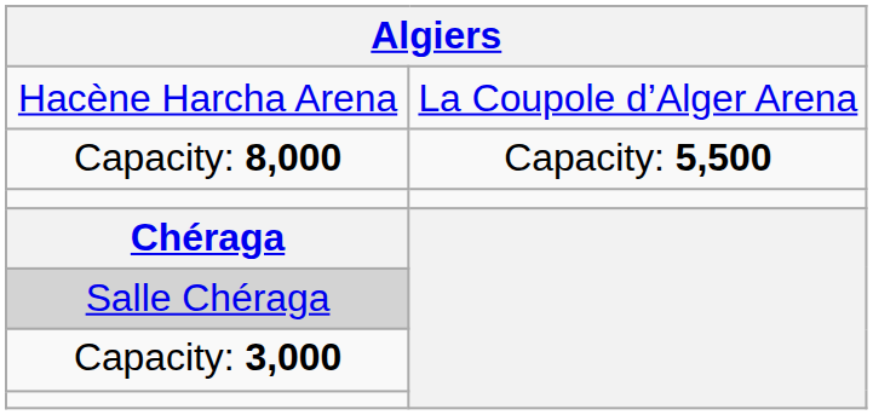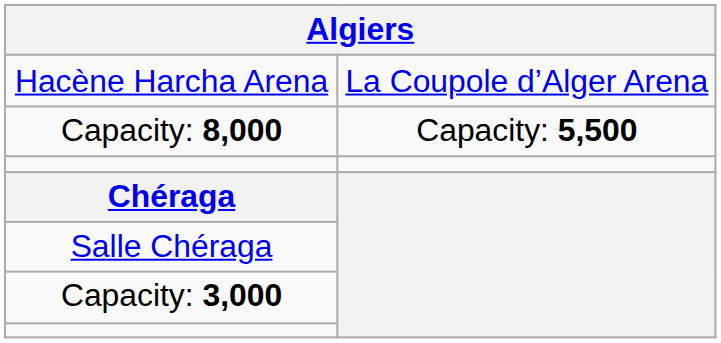row 6 | column 1: lightgrey background -> no background
